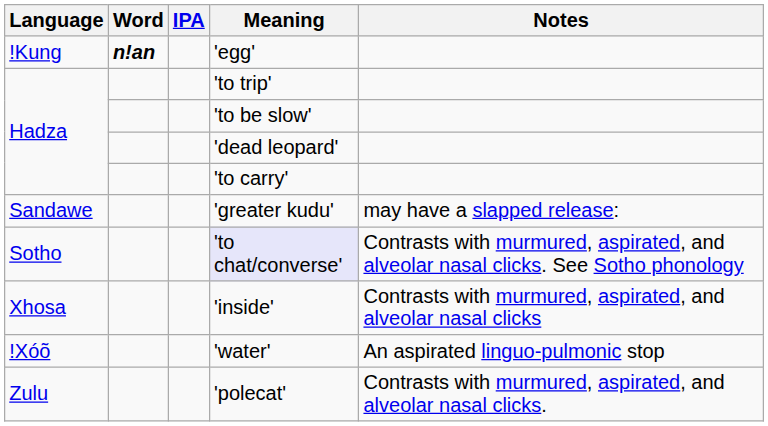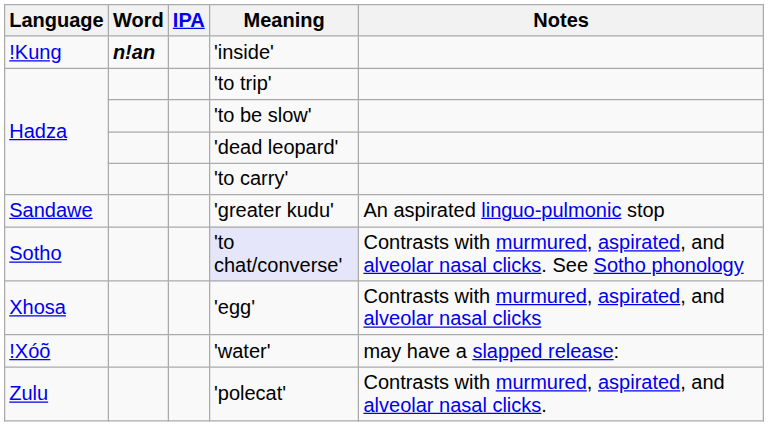!Kung | Meaning: 'egg' -> 'inside'
Sandawe | Notes: may have a slapped release: -> An aspirated linguo-pulmonic stop
Xhosa | Meaning: 'inside' -> 'egg'
ǃXóõ | Notes: An aspirated linguo-pulmonic stop -> may have a slapped release:
